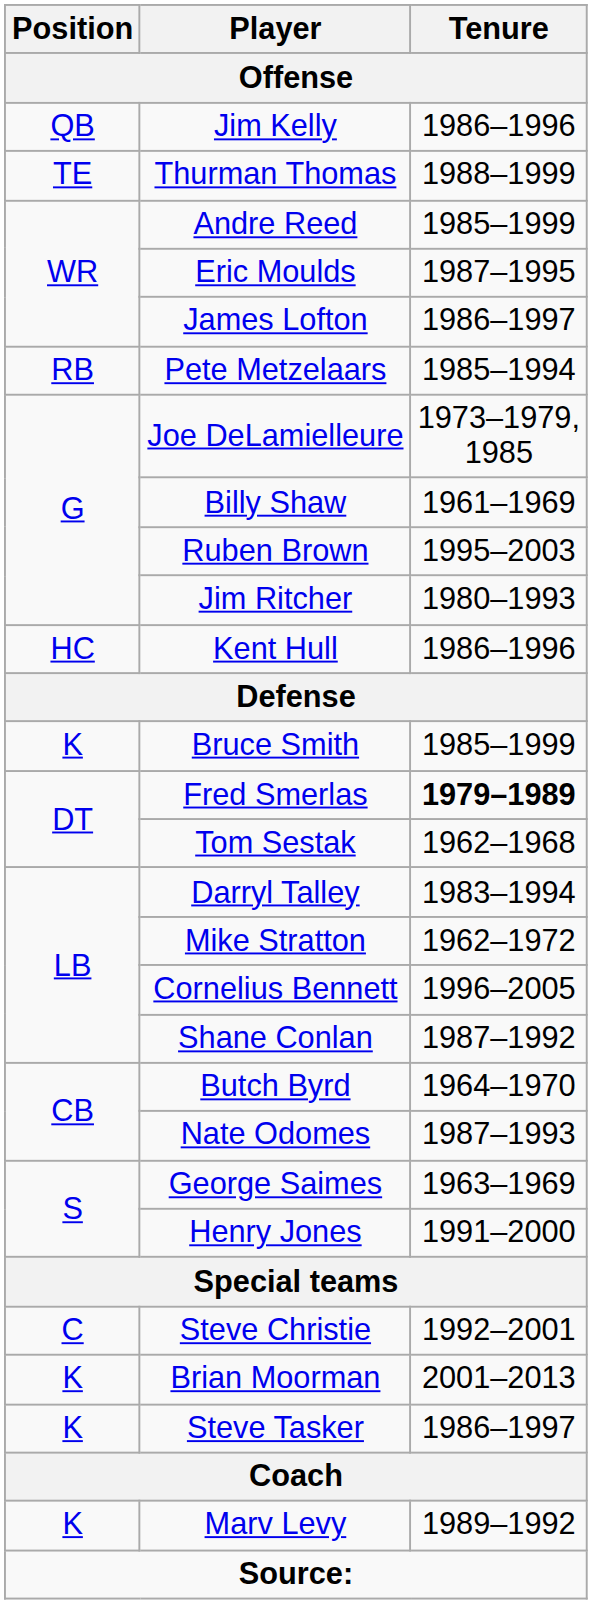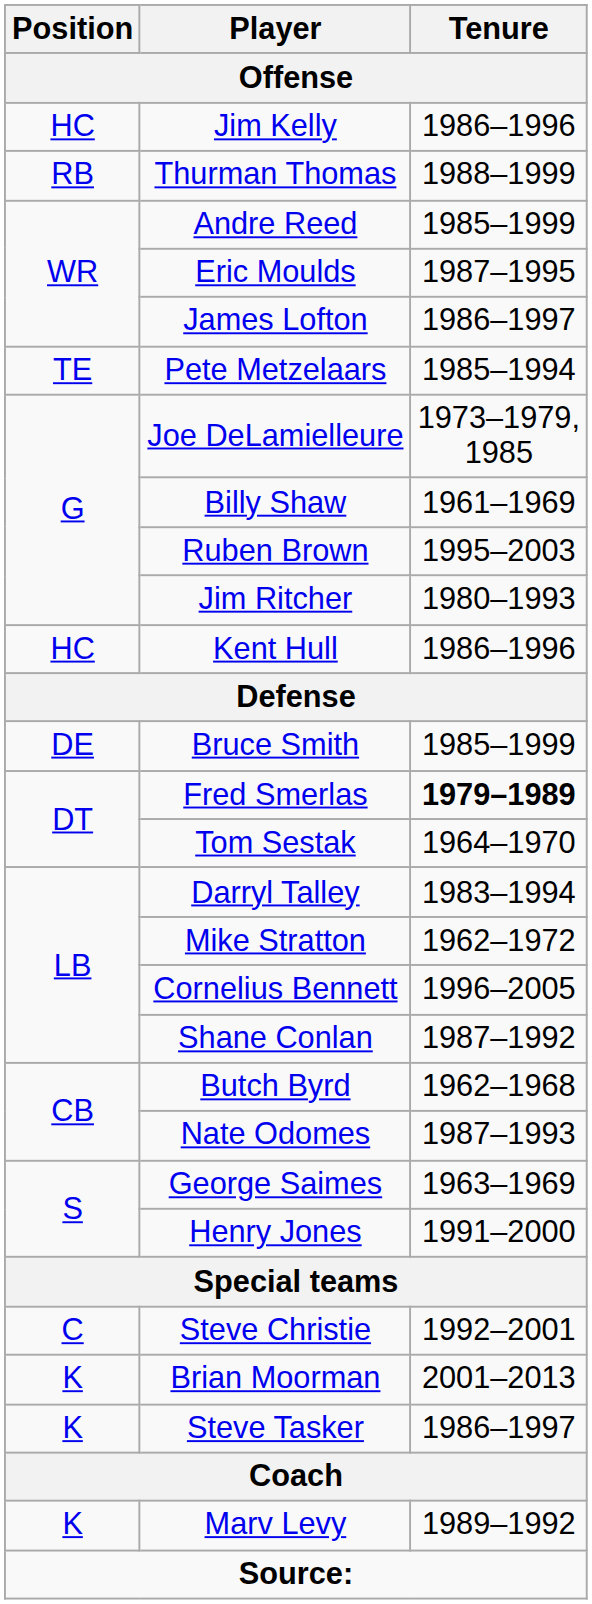Jim Kelly | Position / Offense: QB -> HC
Thurman Thomas | Position / Offense: TE -> RB
Pete Metzelaars | Position / Offense: RB -> TE
Bruce Smith | Position / Offense: K -> DE
Tom Sestak | Tenure / Offense: 1962–1968 -> 1964–1970
Butch Byrd | Tenure / Offense: 1964–1970 -> 1962–1968
